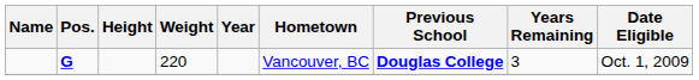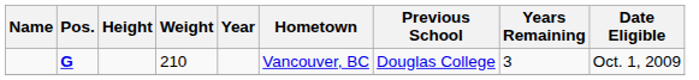row 2 | Weight: 220 -> 210
row 2 | Previous School: bold -> normal
